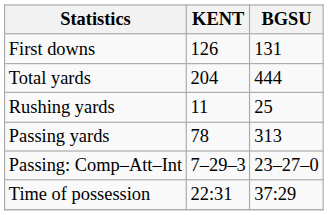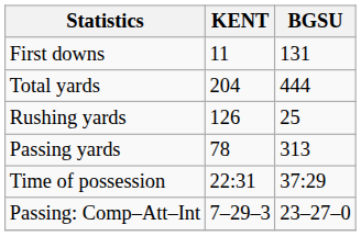First downs | KENT: 126 -> 11
Rushing yards | KENT: 11 -> 126
rows swapped: Passing: Comp–Att–Int <-> Time of possession
